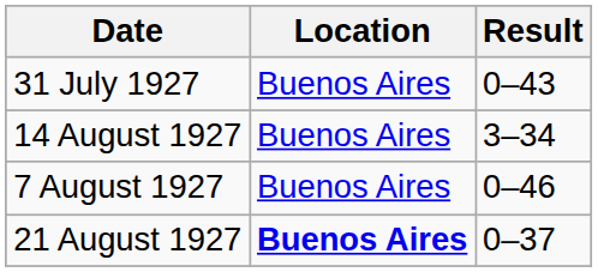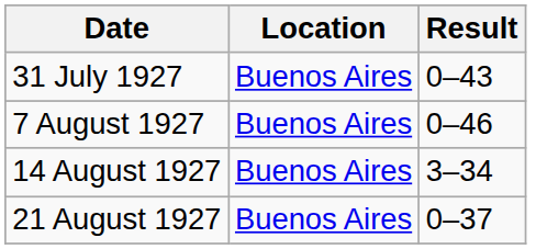rows swapped: 7 August 1927 <-> 14 August 1927
21 August 1927 | Location: bold -> normal
